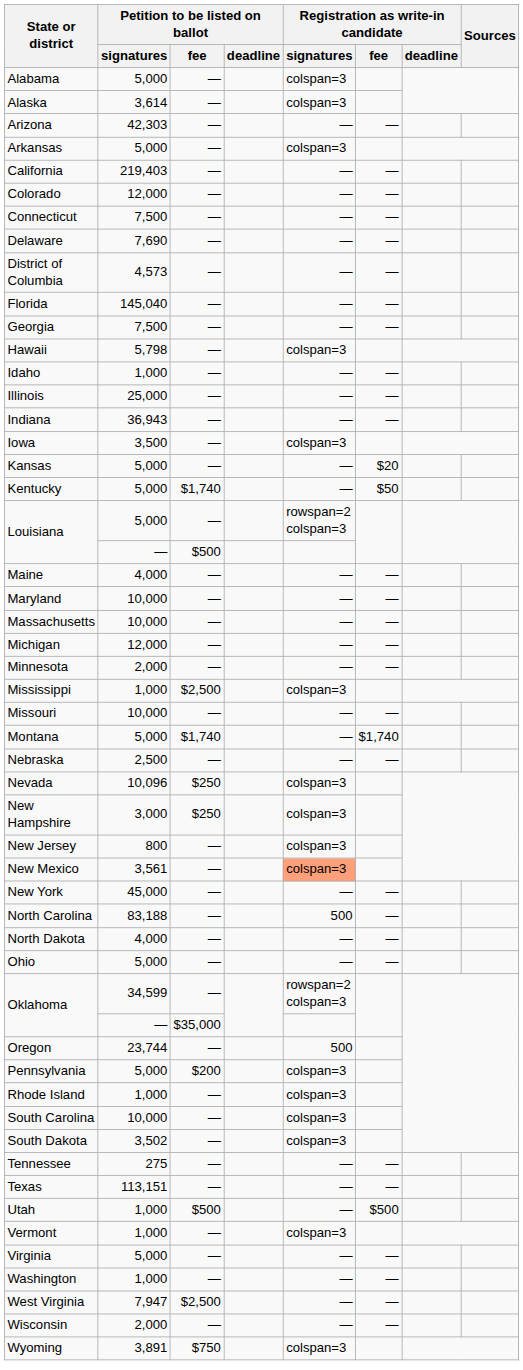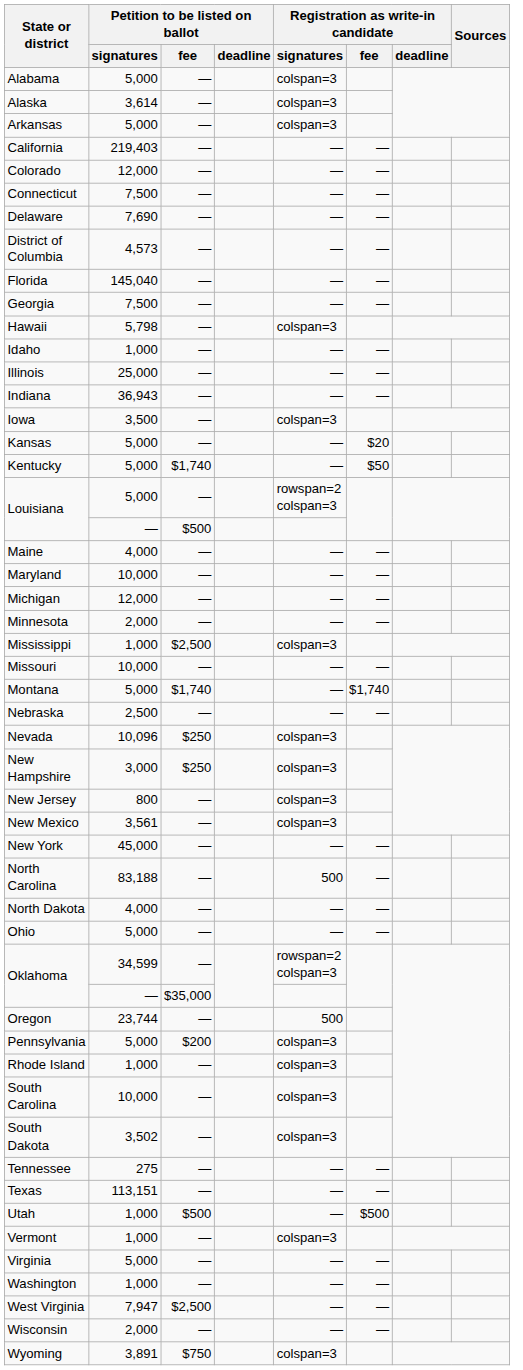- row: Arizona | 42,303 | — | — | —
- row: Massachusetts | 10,000 | — | — | —
New Mexico | Registration as write-in candidate / signatures: lightsalmon background -> no background
